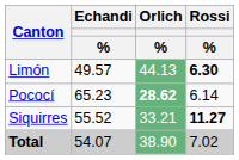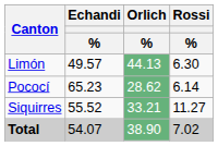Limón | Rossi / %: bold -> normal
Pococí | Orlich / %: bold -> normal
Siquirres | Rossi / %: bold -> normal
